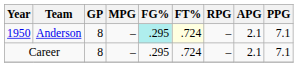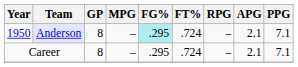1950 | Team: no background -> lavender background
1950 | FT%: lightyellow background -> no background
